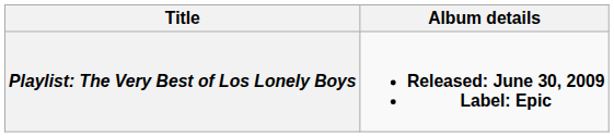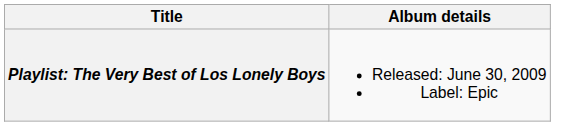Playlist: The Very Best of Los Lonely Boys | Album details: bold -> normal
